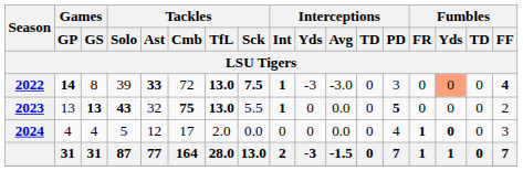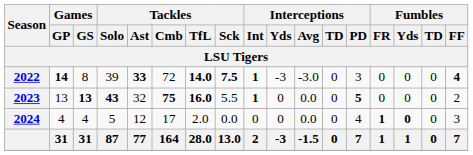2022 | Tackles / TfL: 13.0 -> 14.0
2022 | Fumbles / Yds: lightsalmon background -> no background
2023 | Tackles / TfL: 13.0 -> 16.0
